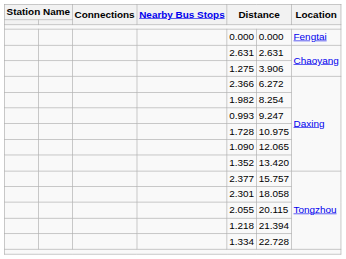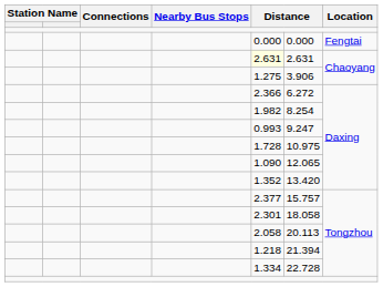row 5 | column 5: no background -> lightyellow background
row 15 | column 5: 2.055 -> 2.058
row 15 | column 6: 20.115 -> 20.113
